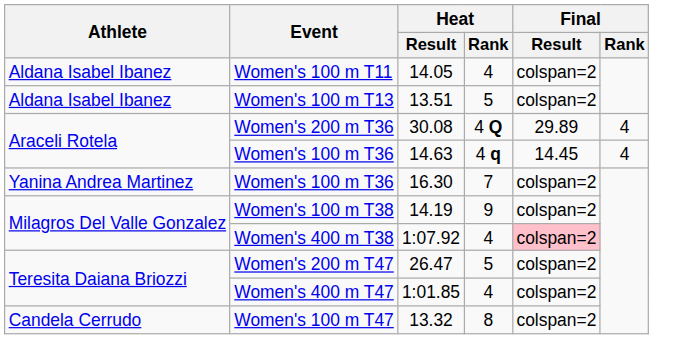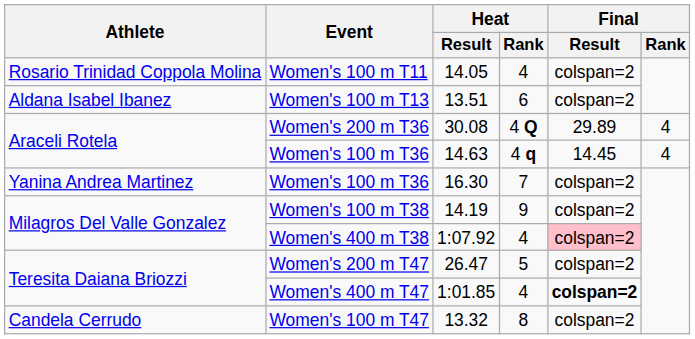Women's 100 m T11 | Athlete: Aldana Isabel Ibanez -> Rosario Trinidad Coppola Molina
Women's 100 m T13 | Heat / Rank: 5 -> 6
Women's 400 m T47 | Final / Result: normal -> bold
